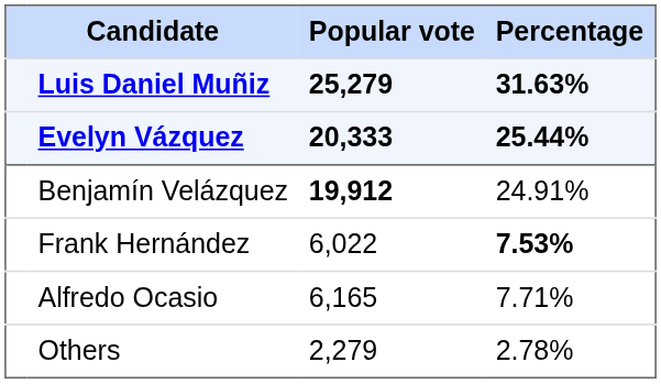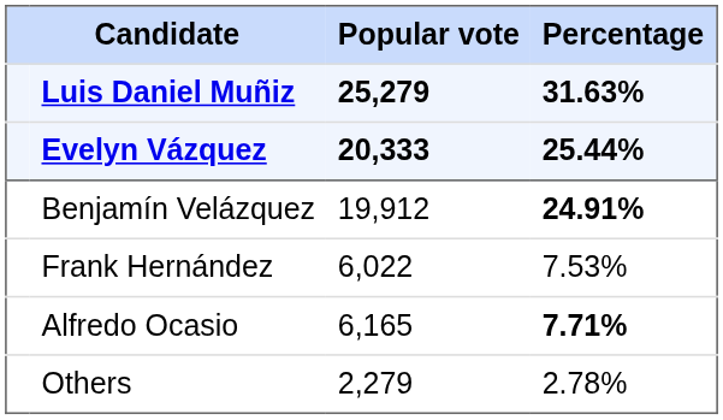Benjamín Velázquez | Popular vote: bold -> normal
Benjamín Velázquez | Percentage: normal -> bold
Frank Hernández | Percentage: bold -> normal
Alfredo Ocasio | Percentage: normal -> bold
